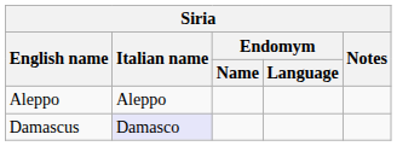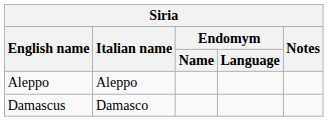Damascus | Italian name: lavender background -> no background
